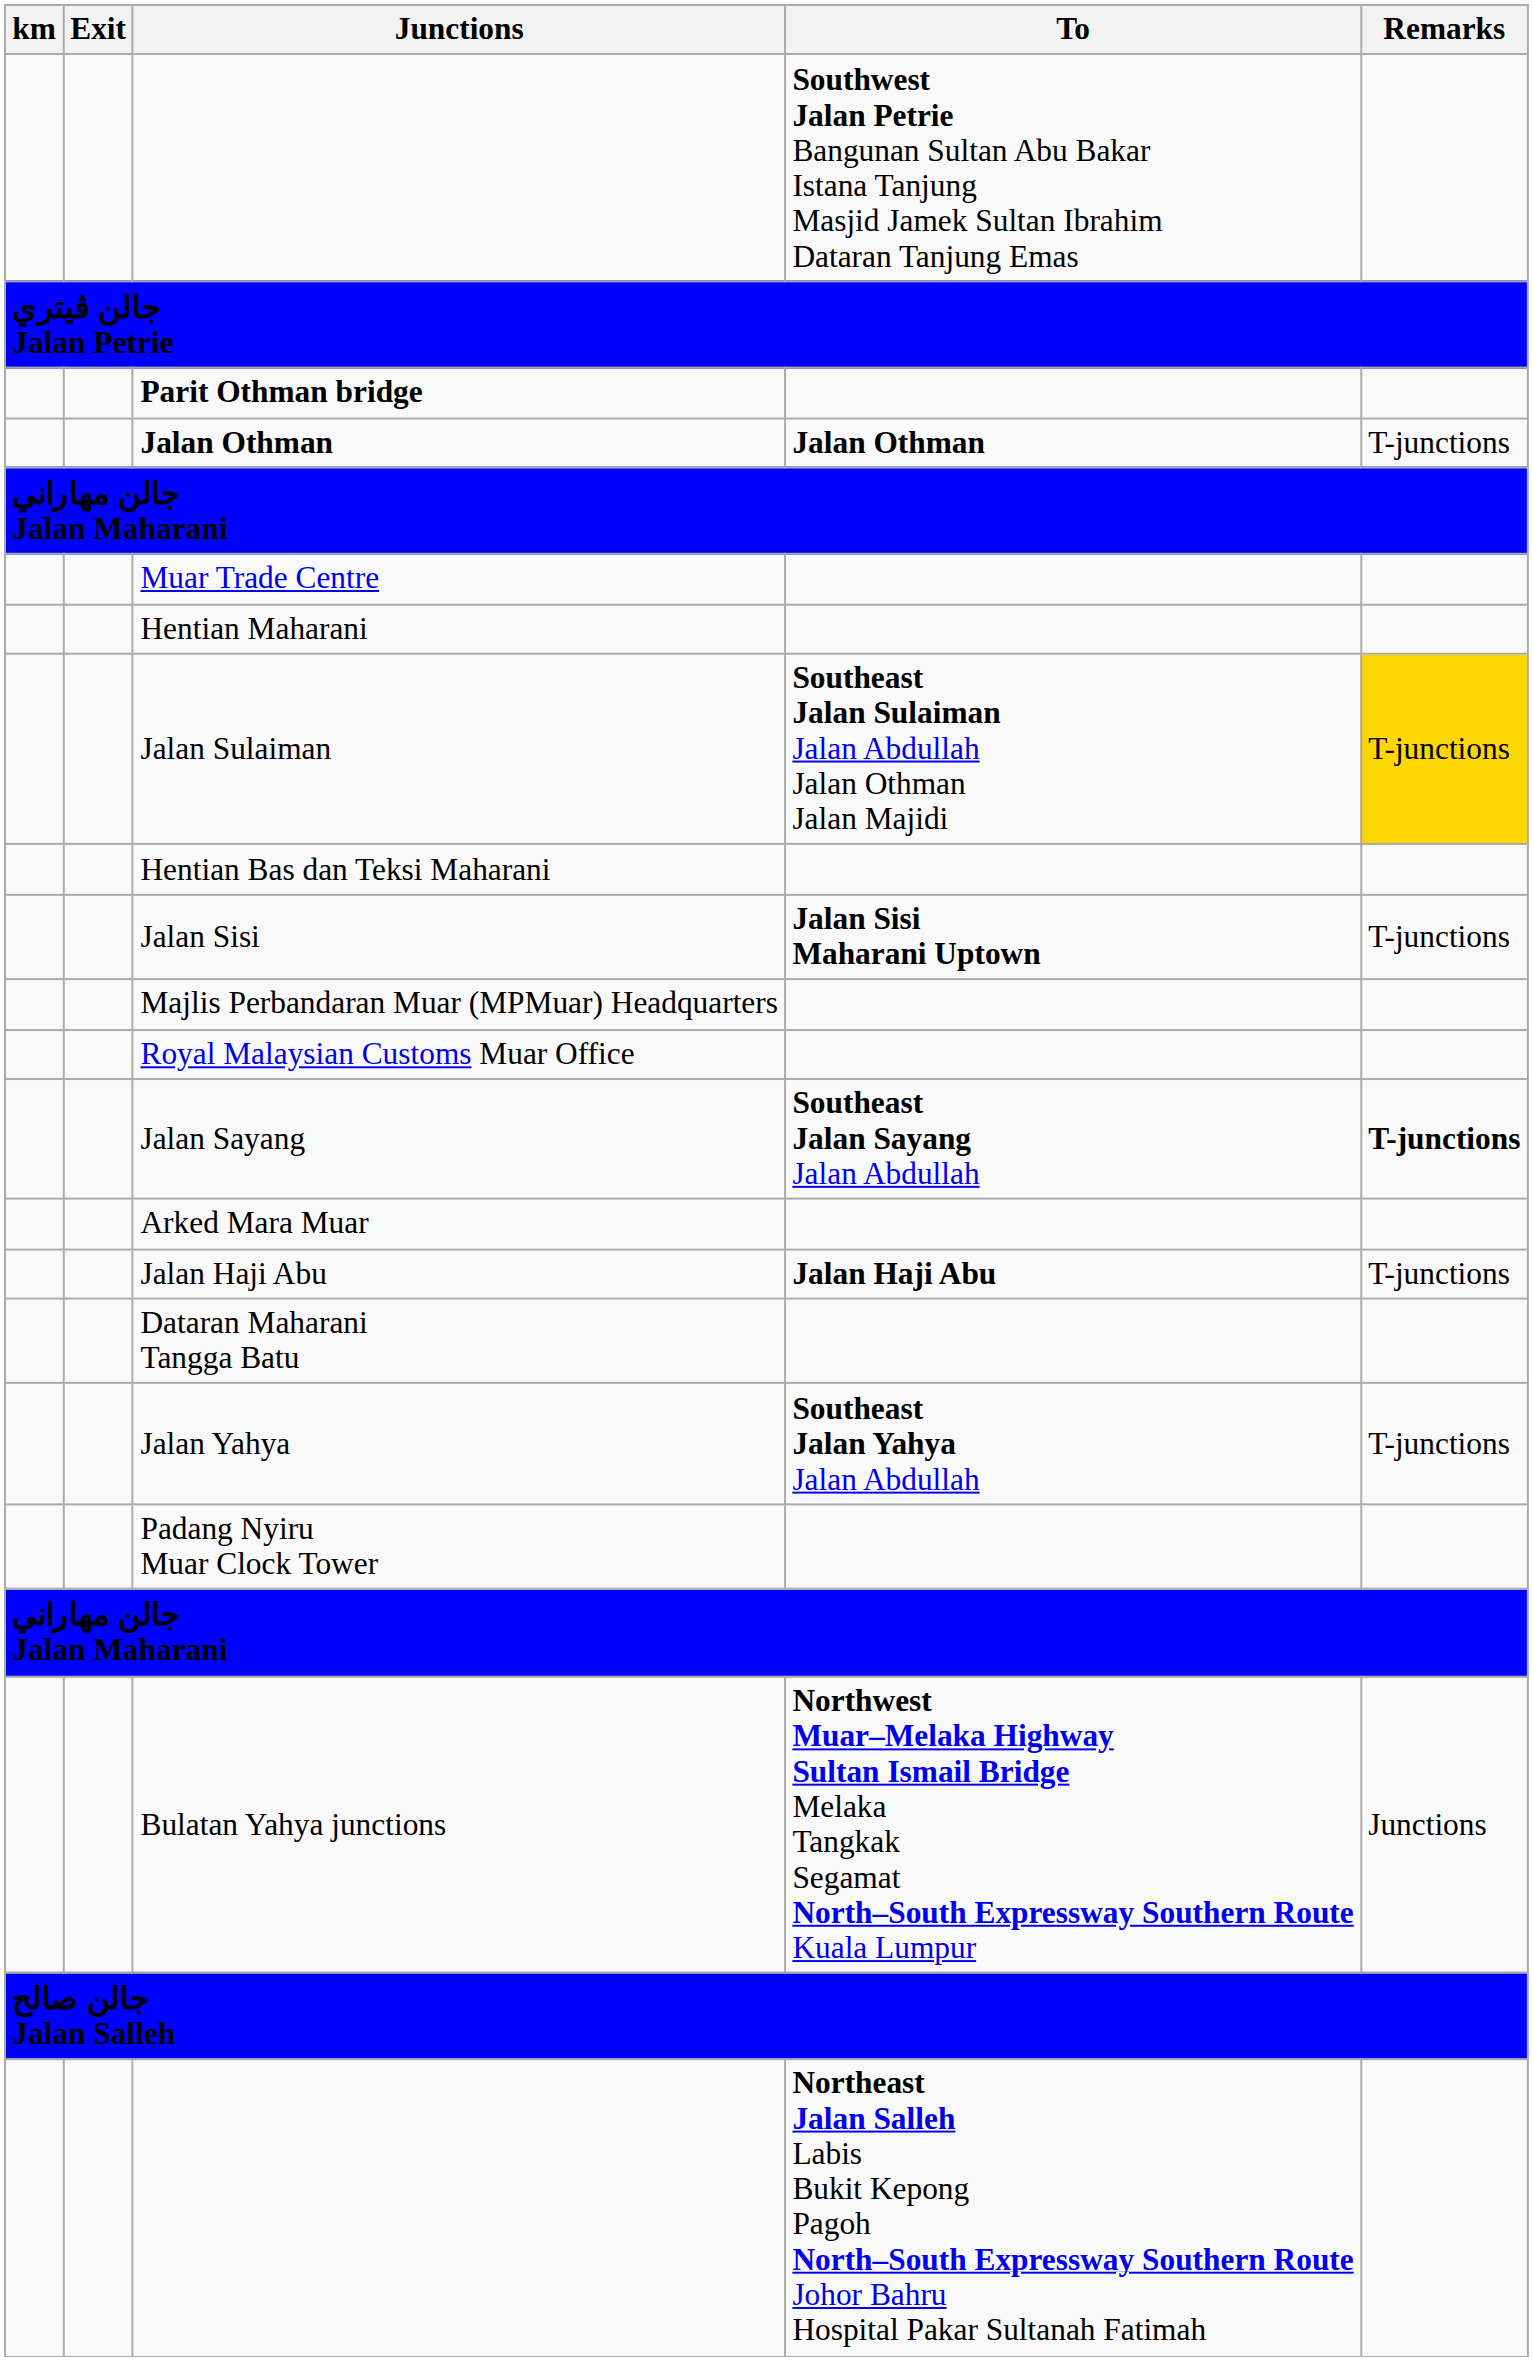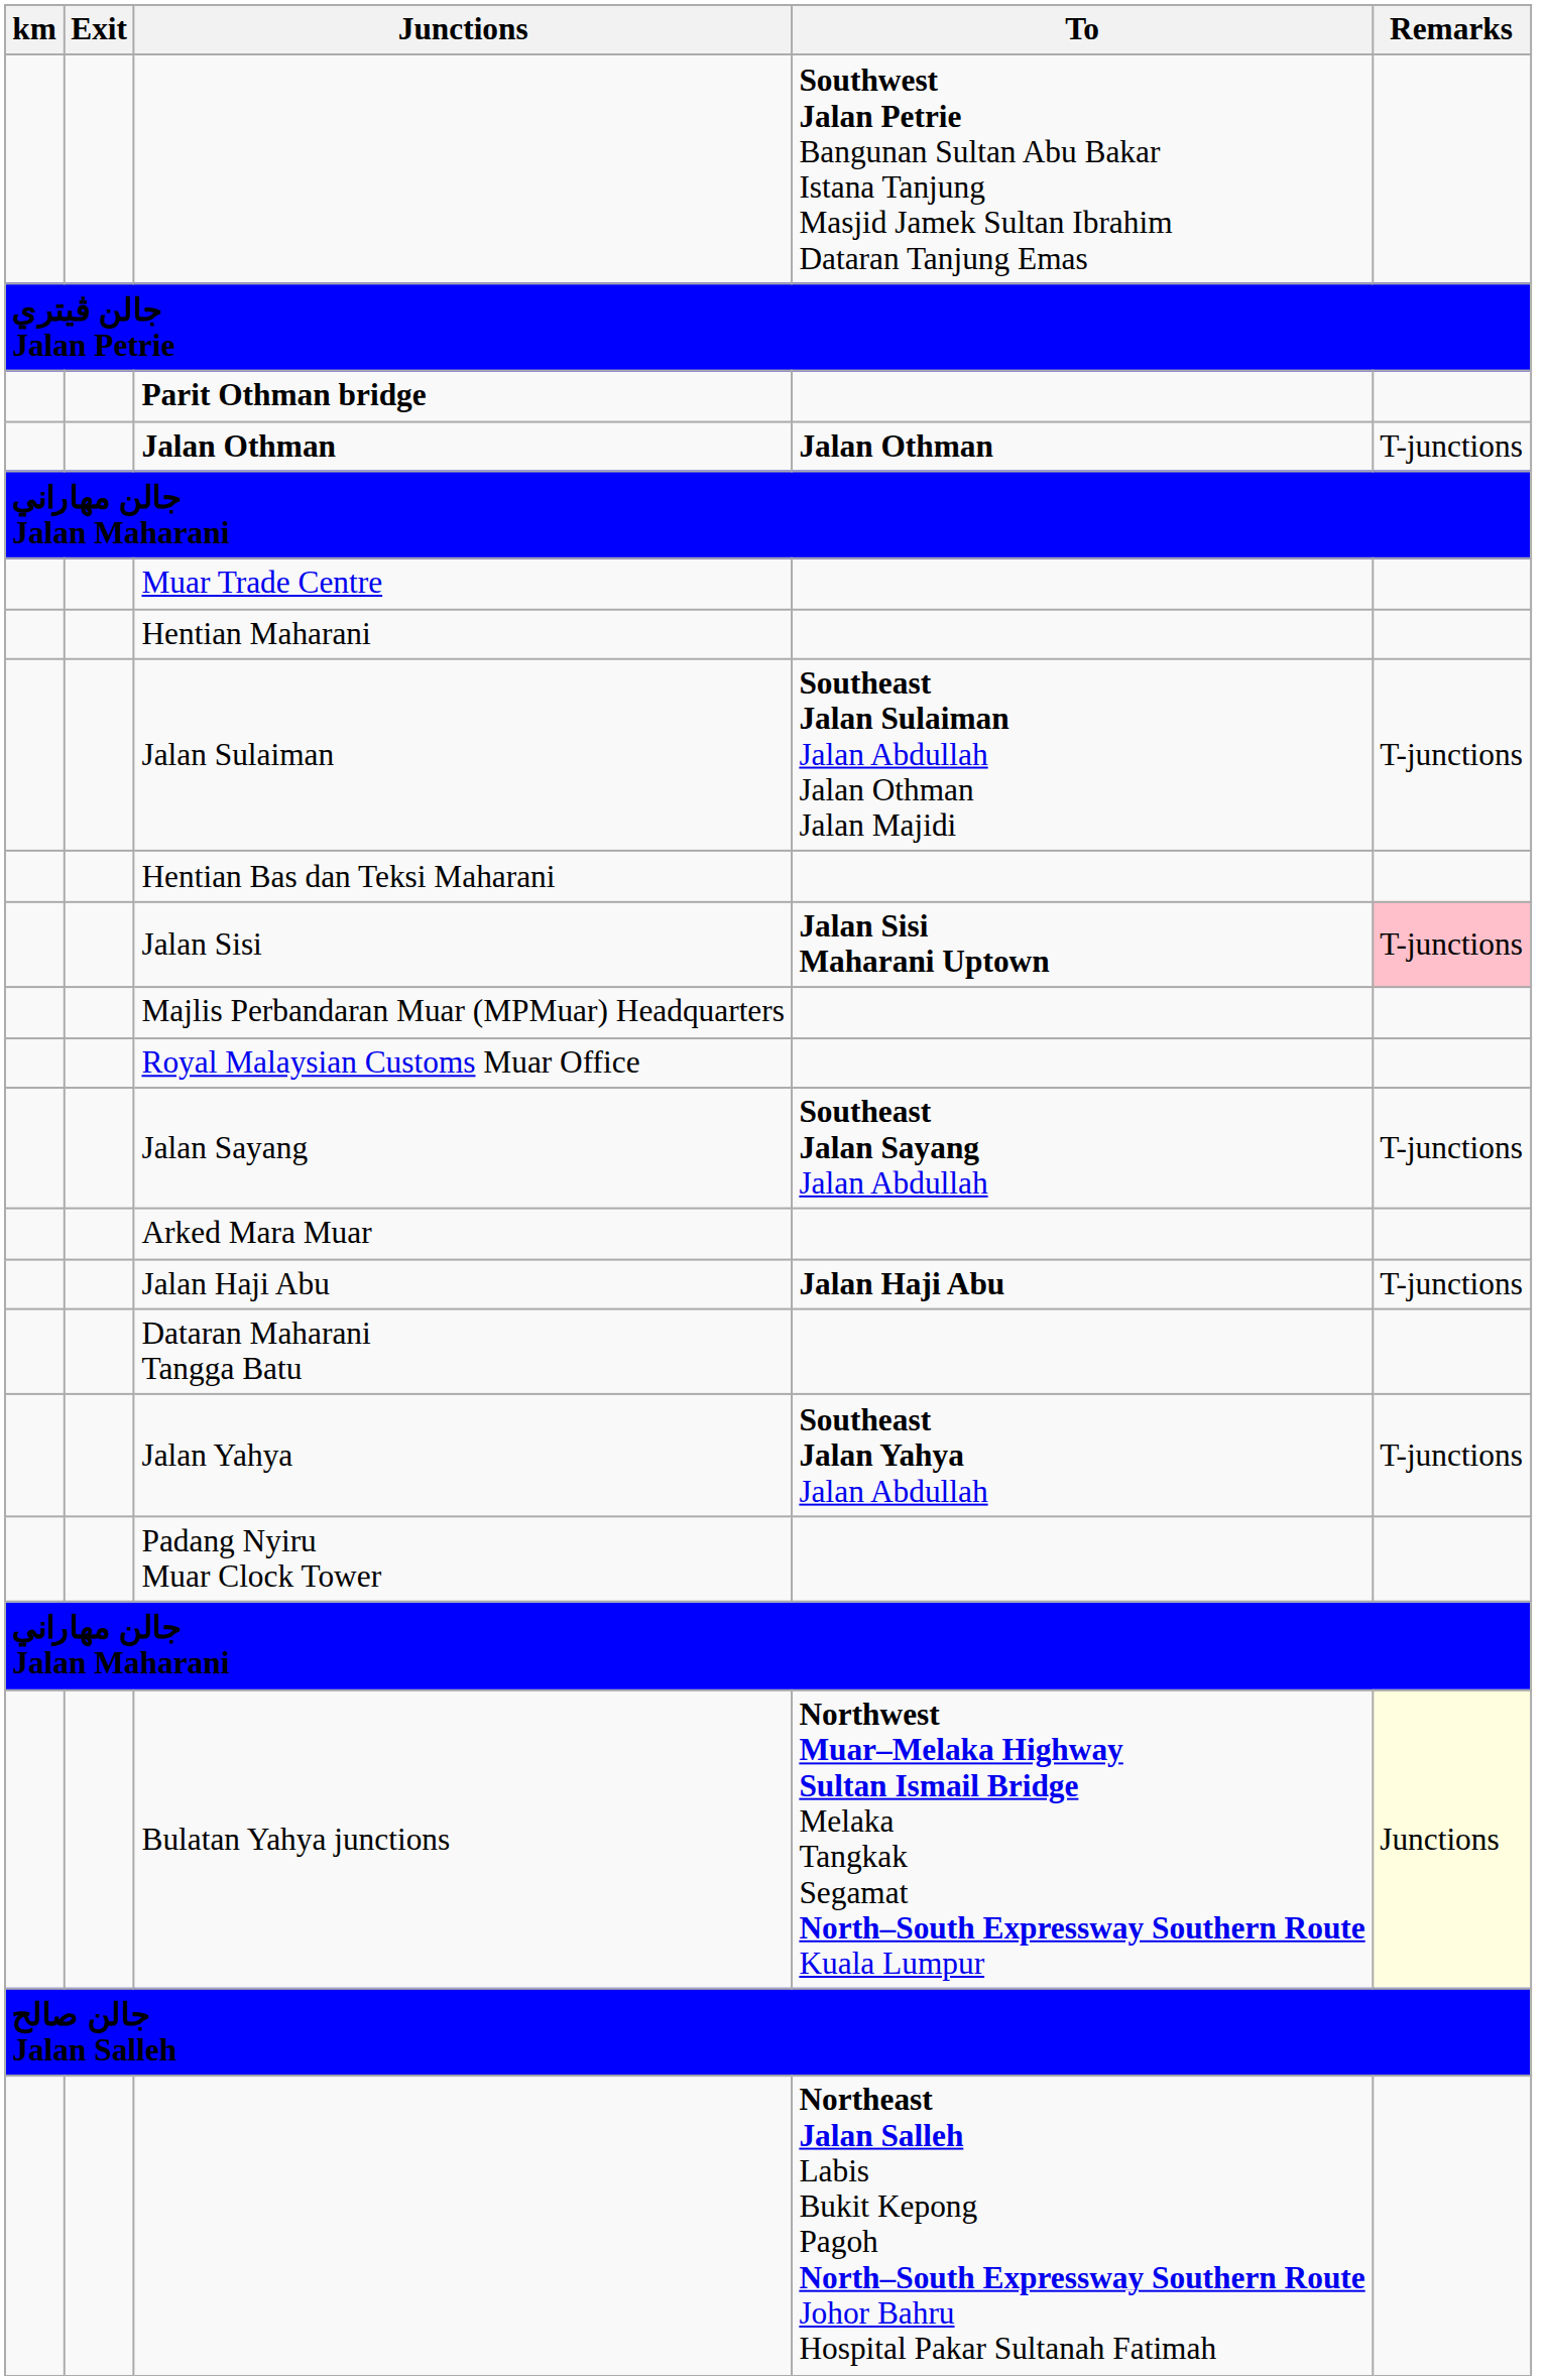Jalan Sulaiman | Remarks: gold background -> no background
Jalan Sisi | Remarks: no background -> pink background
Jalan Sayang | Remarks: bold -> normal
Bulatan Yahya junctions | Remarks: no background -> lightyellow background
